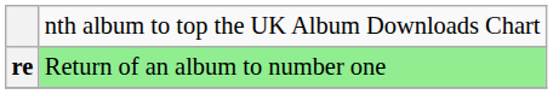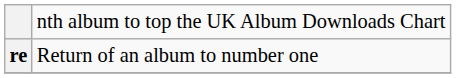re | column 2: lightgreen background -> no background
